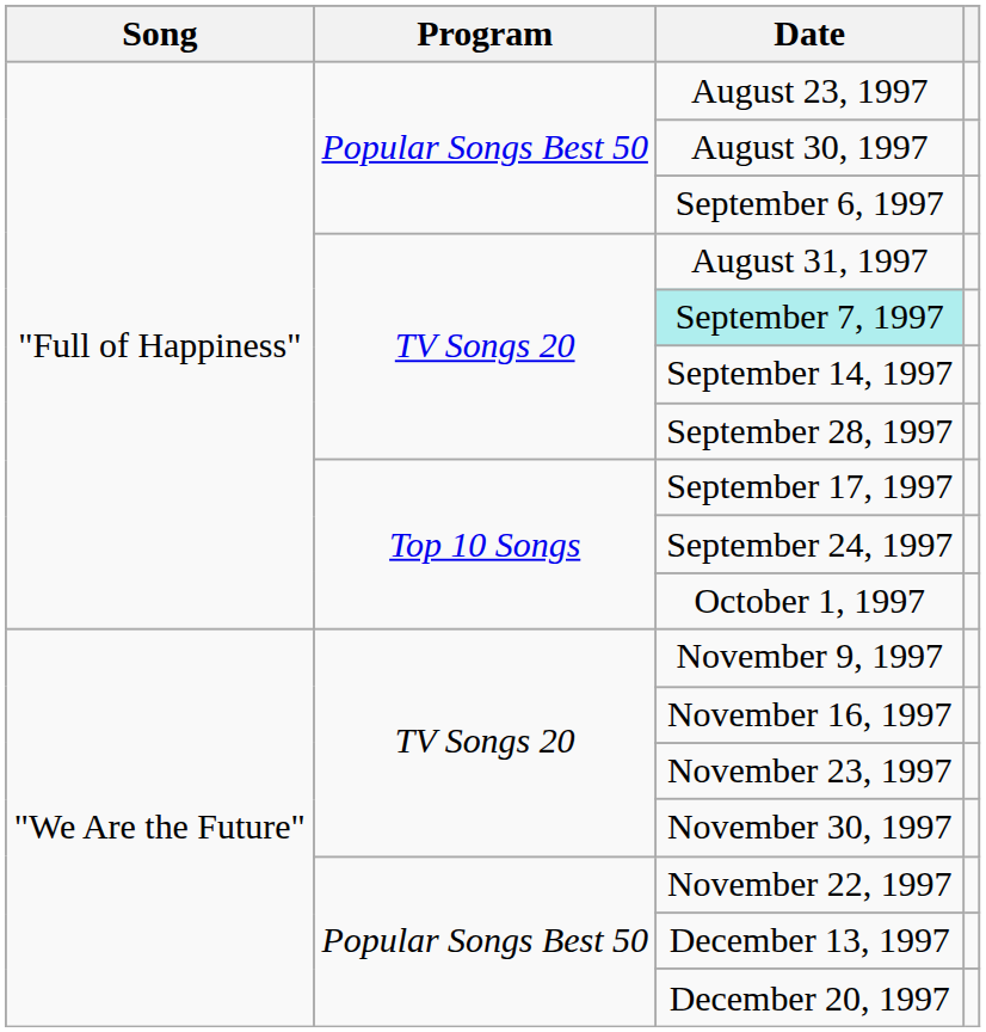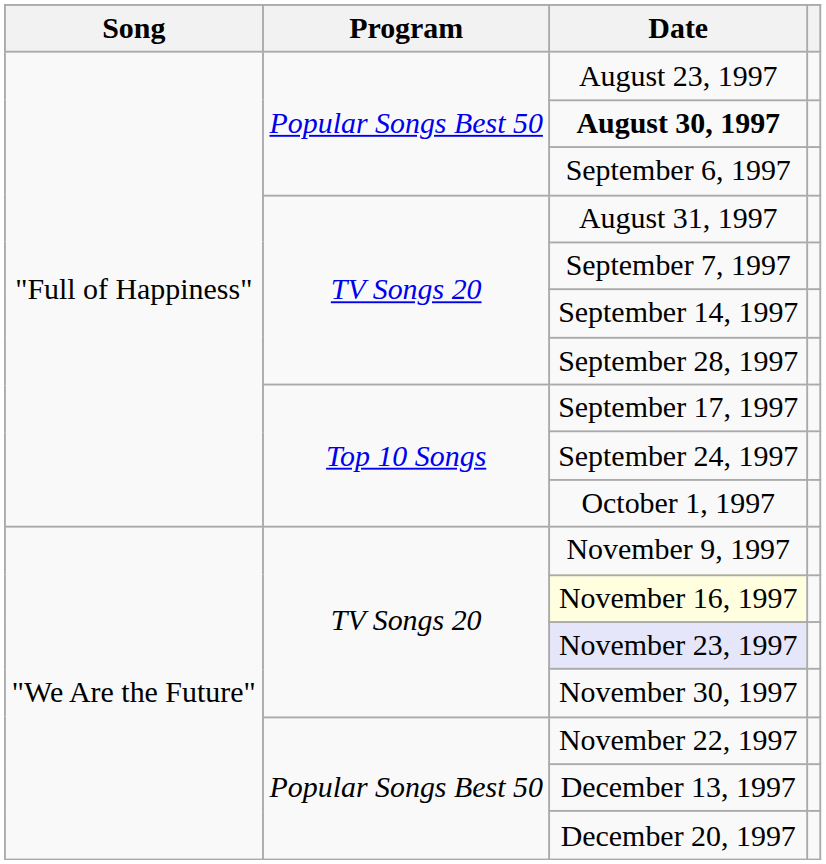August 30, 1997 | Date: normal -> bold
September 7, 1997 | Date: paleturquoise background -> no background
November 16, 1997 | Date: no background -> lightyellow background
November 23, 1997 | Date: no background -> lavender background
